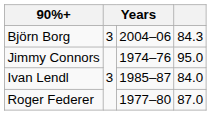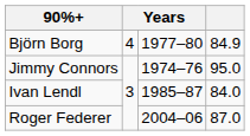Björn Borg | column 2: 3 -> 4
Björn Borg | column 3: 2004–06 -> 1977–80
Björn Borg | column 4: 84.3 -> 84.9
Roger Federer | column 3: 1977–80 -> 2004–06
